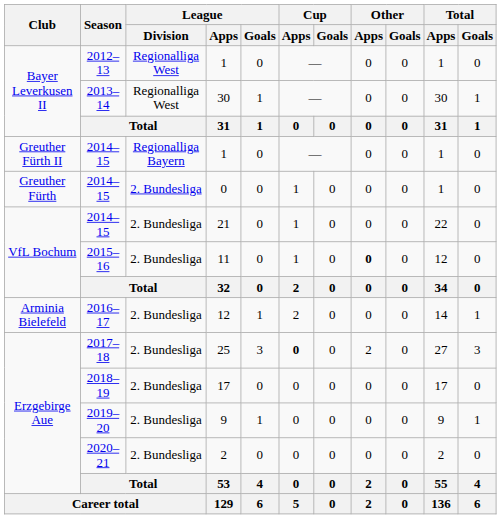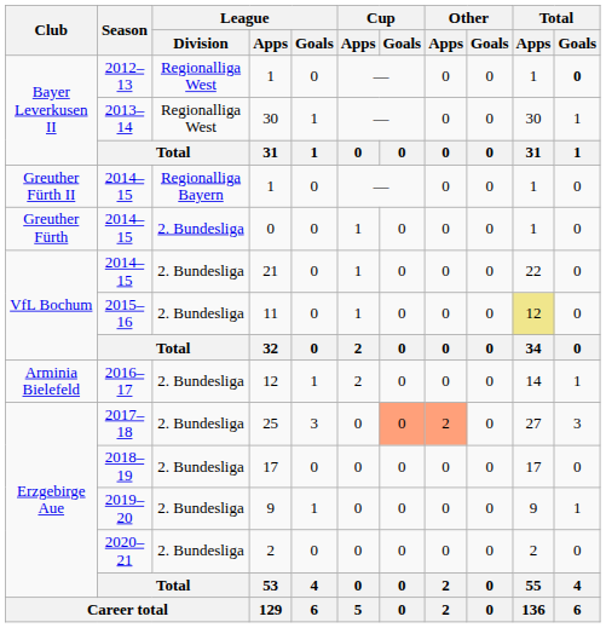2012–13 / 1 | Total / Goals: normal -> bold
11 | Other / Apps: bold -> normal
11 | Total / Apps: no background -> khaki background
25 | Cup / Apps: bold -> normal
25 | Cup / Goals: no background -> lightsalmon background
25 | Other / Apps: no background -> lightsalmon background
